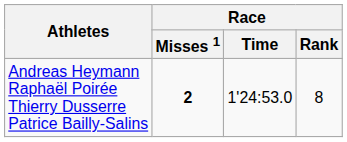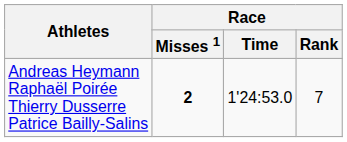row 3 | Race / Rank: 8 -> 7
